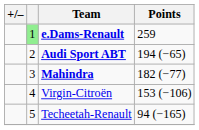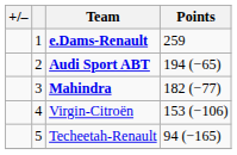e.Dams-Renault | column 2: lightgreen background -> no background
